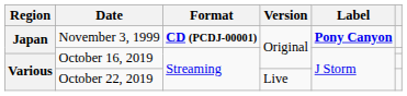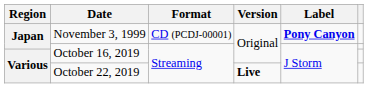November 3, 1999 | Format: bold -> normal
October 22, 2019 | Version: normal -> bold
